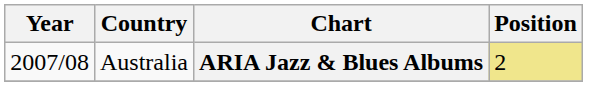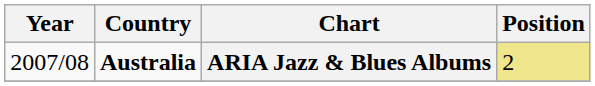ARIA Jazz & Blues Albums | Country: normal -> bold
